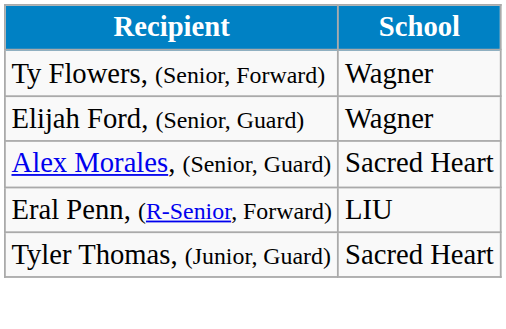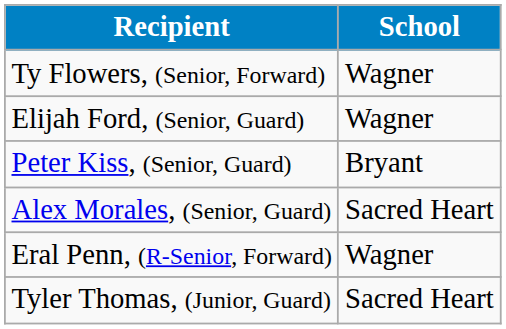+ row: Peter Kiss, (Senior, Guard) | Bryant
Eral Penn, (R-Senior, Forward) | School: LIU -> Wagner
